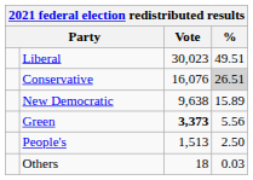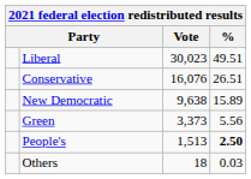Conservative | %: lightgrey background -> no background
Green | Vote: bold -> normal
People's | %: normal -> bold
